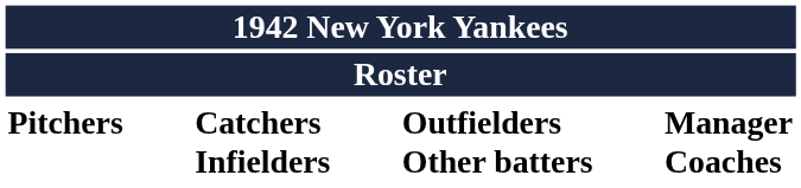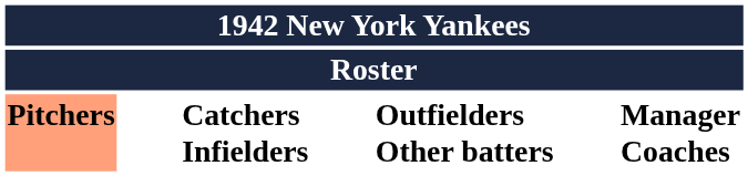Pitchers | column 1: no background -> lightsalmon background
